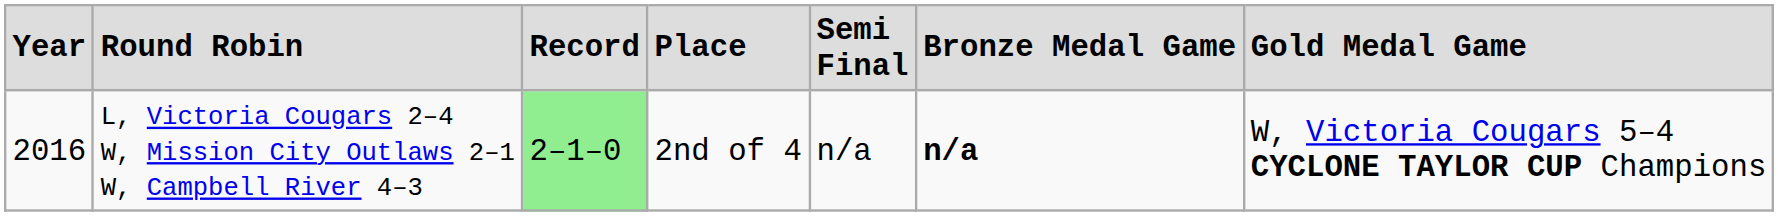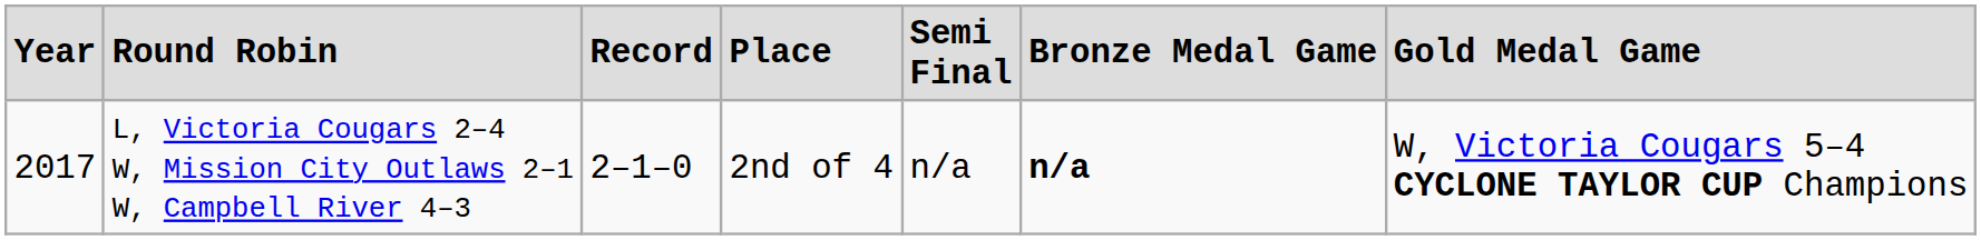row 2 | column 1: 2016 -> 2017
row 2 | column 3: lightgreen background -> no background
